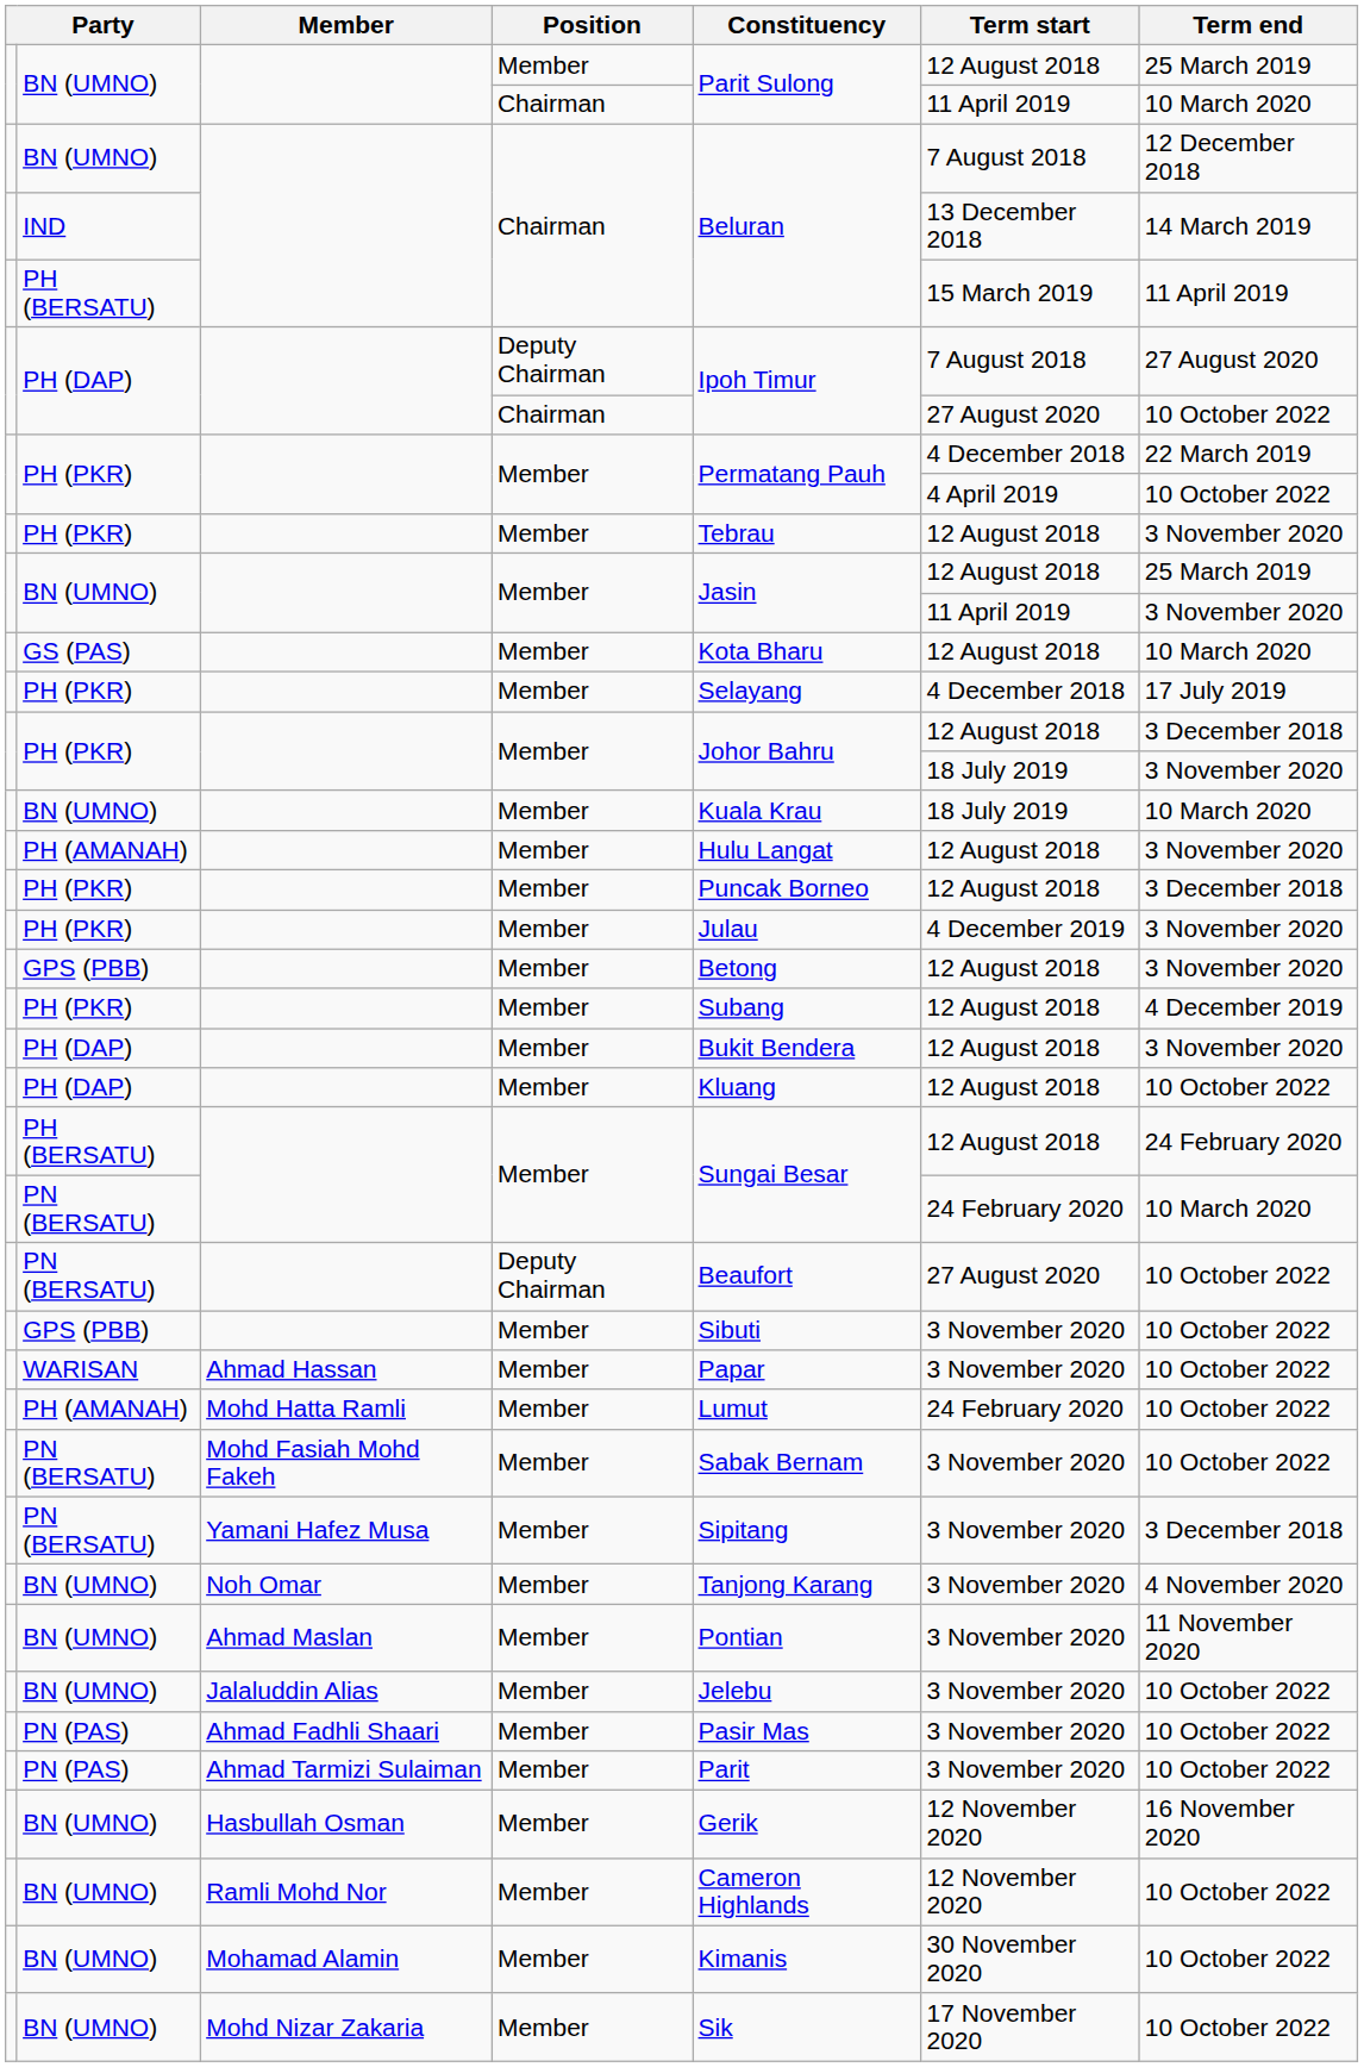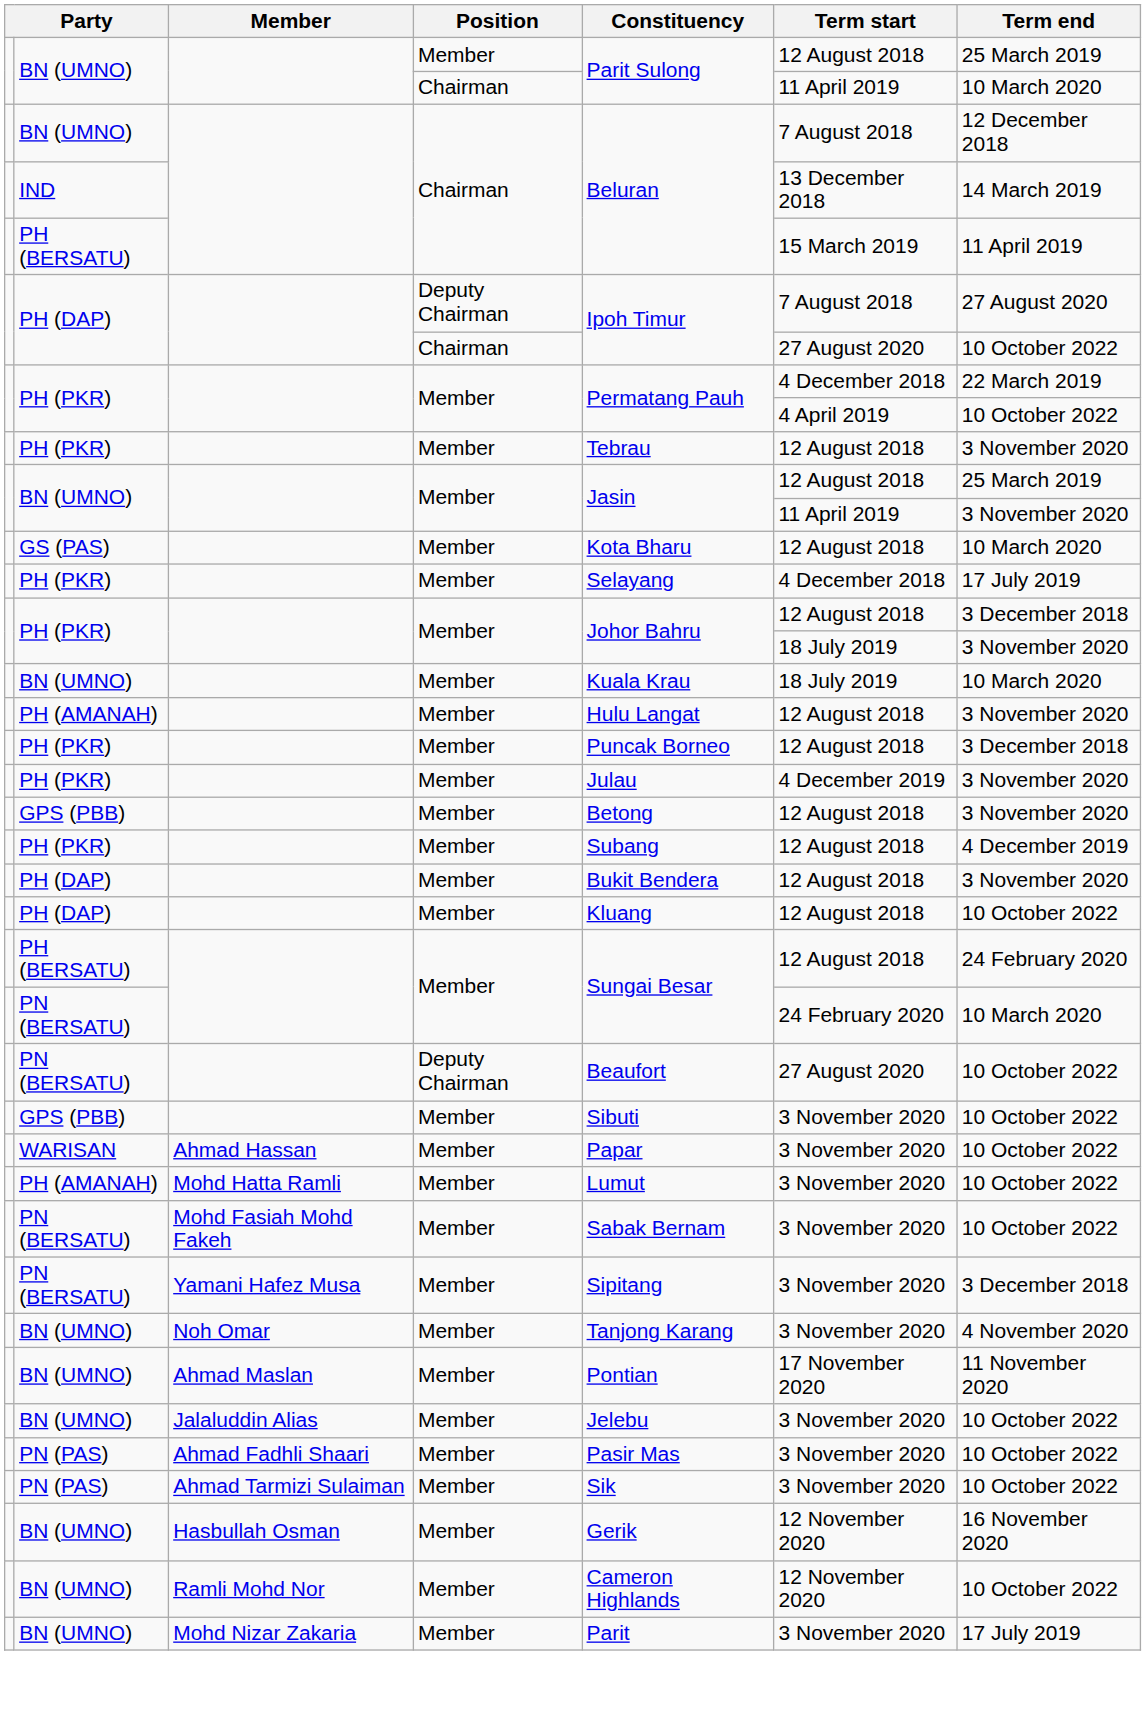Mohd Hatta Ramli | Term start: 24 February 2020 -> 3 November 2020
Ahmad Maslan | Term start: 3 November 2020 -> 17 November 2020
Ahmad Tarmizi Sulaiman | Constituency: Parit -> Sik
- row: BN (UMNO) | Mohamad Alamin | Member | Kimanis | 30 November 2020 | 10 October 2022
Mohd Nizar Zakaria | Constituency: Sik -> Parit
Mohd Nizar Zakaria | Term start: 17 November 2020 -> 3 November 2020
Mohd Nizar Zakaria | Term end: 10 October 2022 -> 17 July 2019
